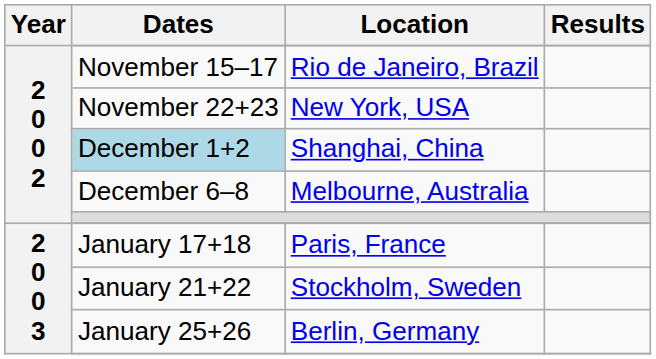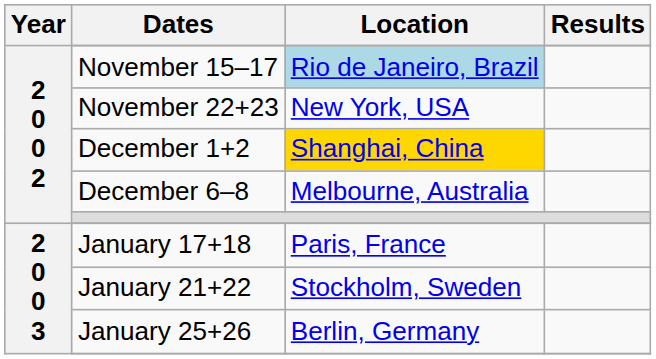November 15–17 | Location: no background -> lightblue background
December 1+2 | Dates: lightblue background -> no background
December 1+2 | Location: no background -> gold background
